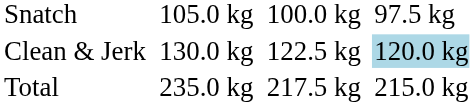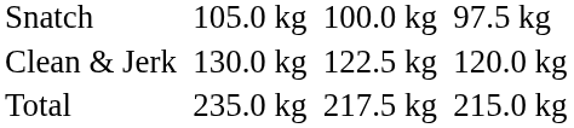Clean & Jerk | column 4: lightblue background -> no background
